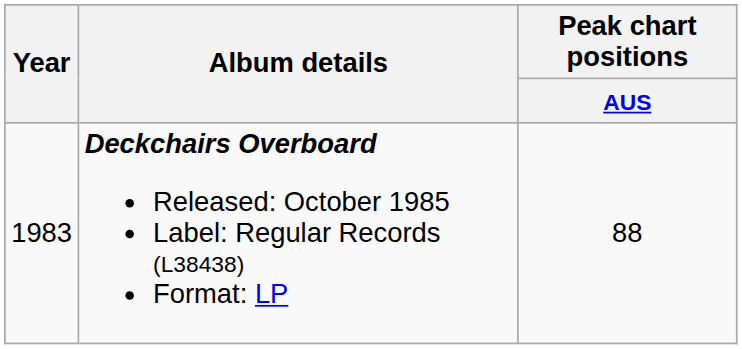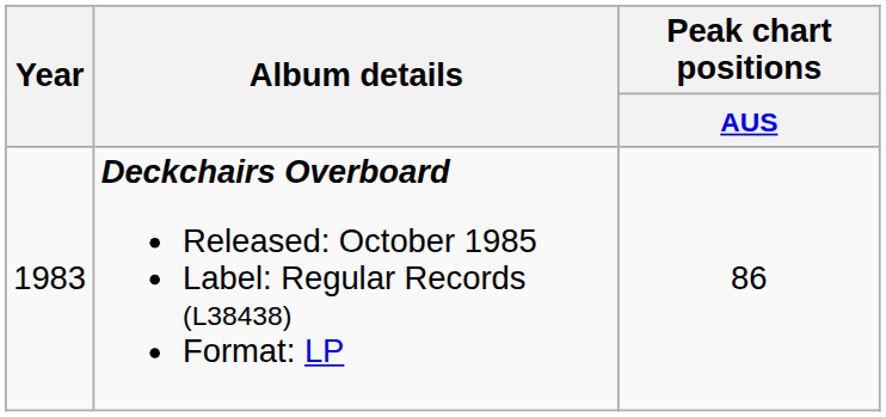row 3 | Peak chart positions / AUS: 88 -> 86
